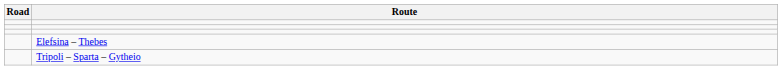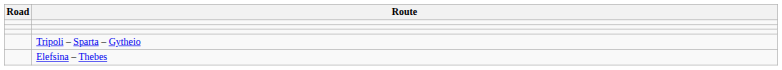row 5 | Route: Elefsina – Thebes -> Tripoli – Sparta – Gytheio
row 6 | Route: Tripoli – Sparta – Gytheio -> Elefsina – Thebes
